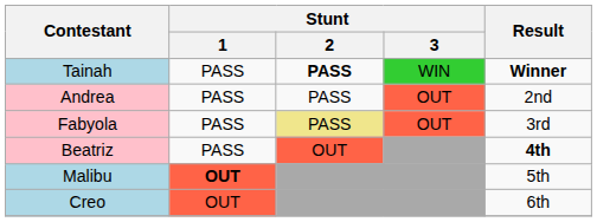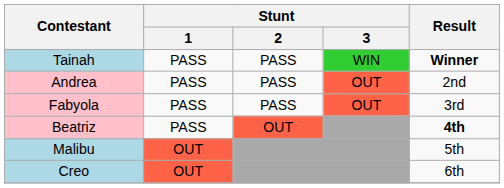Tainah | Stunt / 2: bold -> normal
Fabyola | Stunt / 2: khaki background -> no background
Malibu | Stunt / 1: bold -> normal
